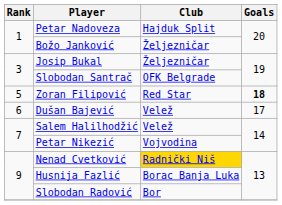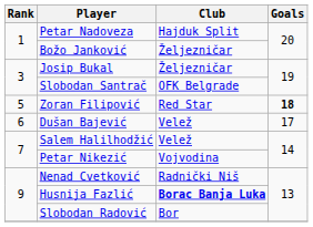Nenad Cvetković | Club: gold background -> no background
Husnija Fazlić | Club: normal -> bold
